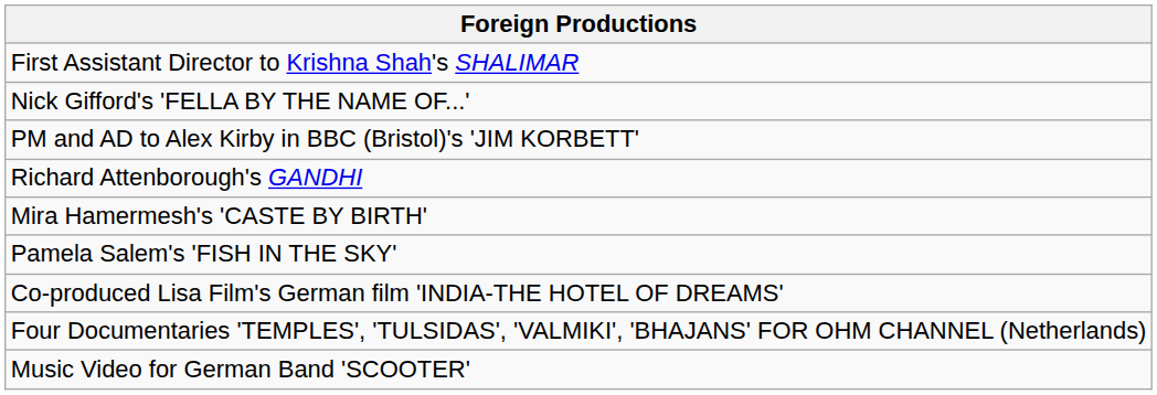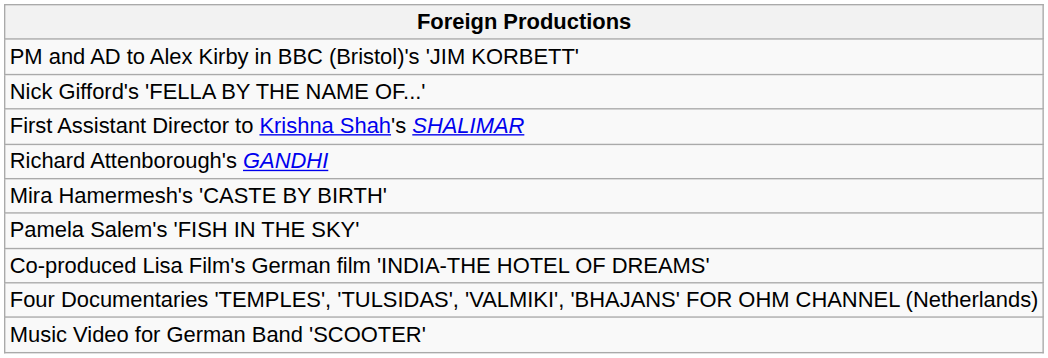row 2 | column 1: First Assistant Director to Krishna Shah's SHALIMAR -> PM and AD to Alex Kirby in BBC (Bristol)'s 'JIM KORBETT'
row 4 | column 1: PM and AD to Alex Kirby in BBC (Bristol)'s 'JIM KORBETT' -> First Assistant Director to Krishna Shah's SHALIMAR
